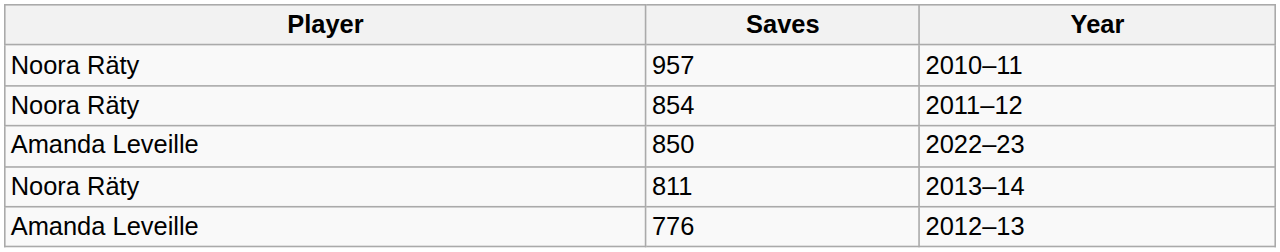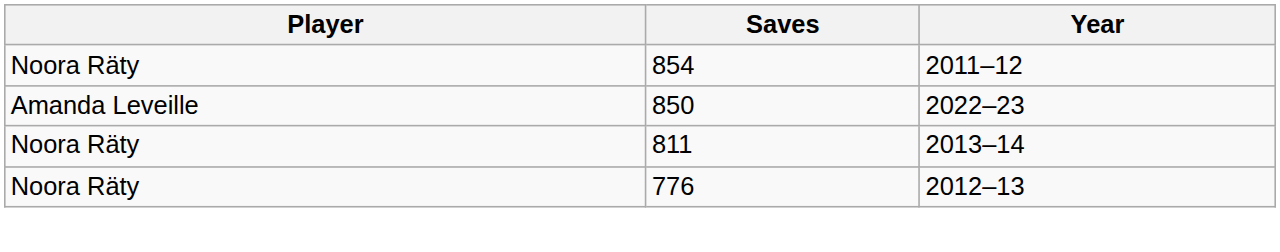- row: Noora Räty | 957 | 2010–11
776 | Player: Amanda Leveille -> Noora Räty
